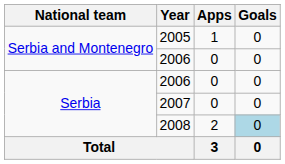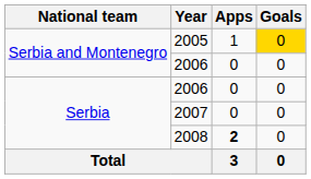2005 | Goals: no background -> gold background
2008 | Apps: normal -> bold
2008 | Goals: lightblue background -> no background
